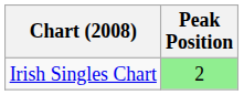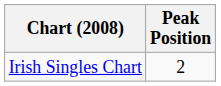Irish Singles Chart | Peak Position: lightgreen background -> no background
